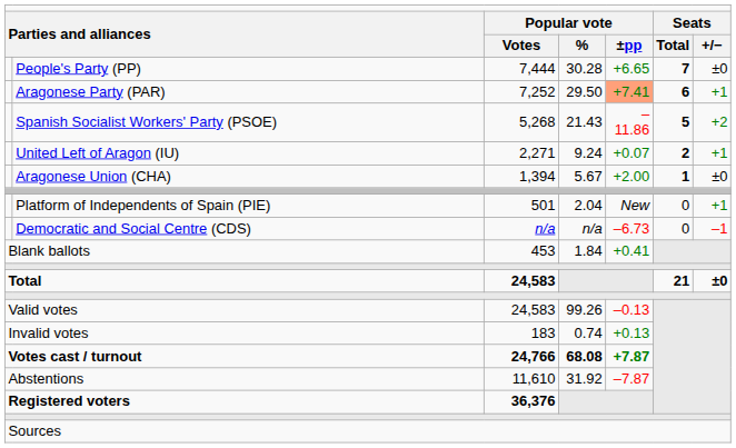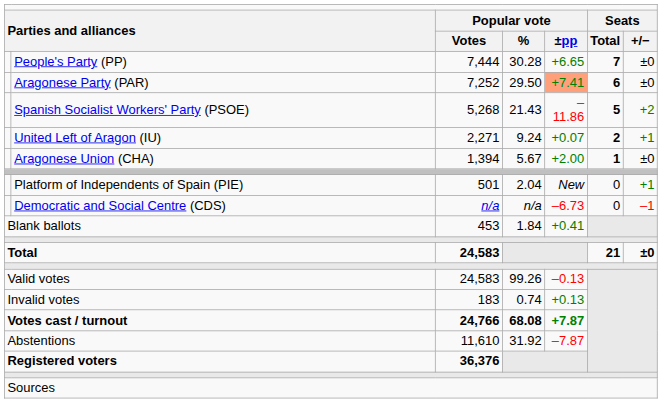Aragonese Party (PAR) | column 7: +1 -> ±0
